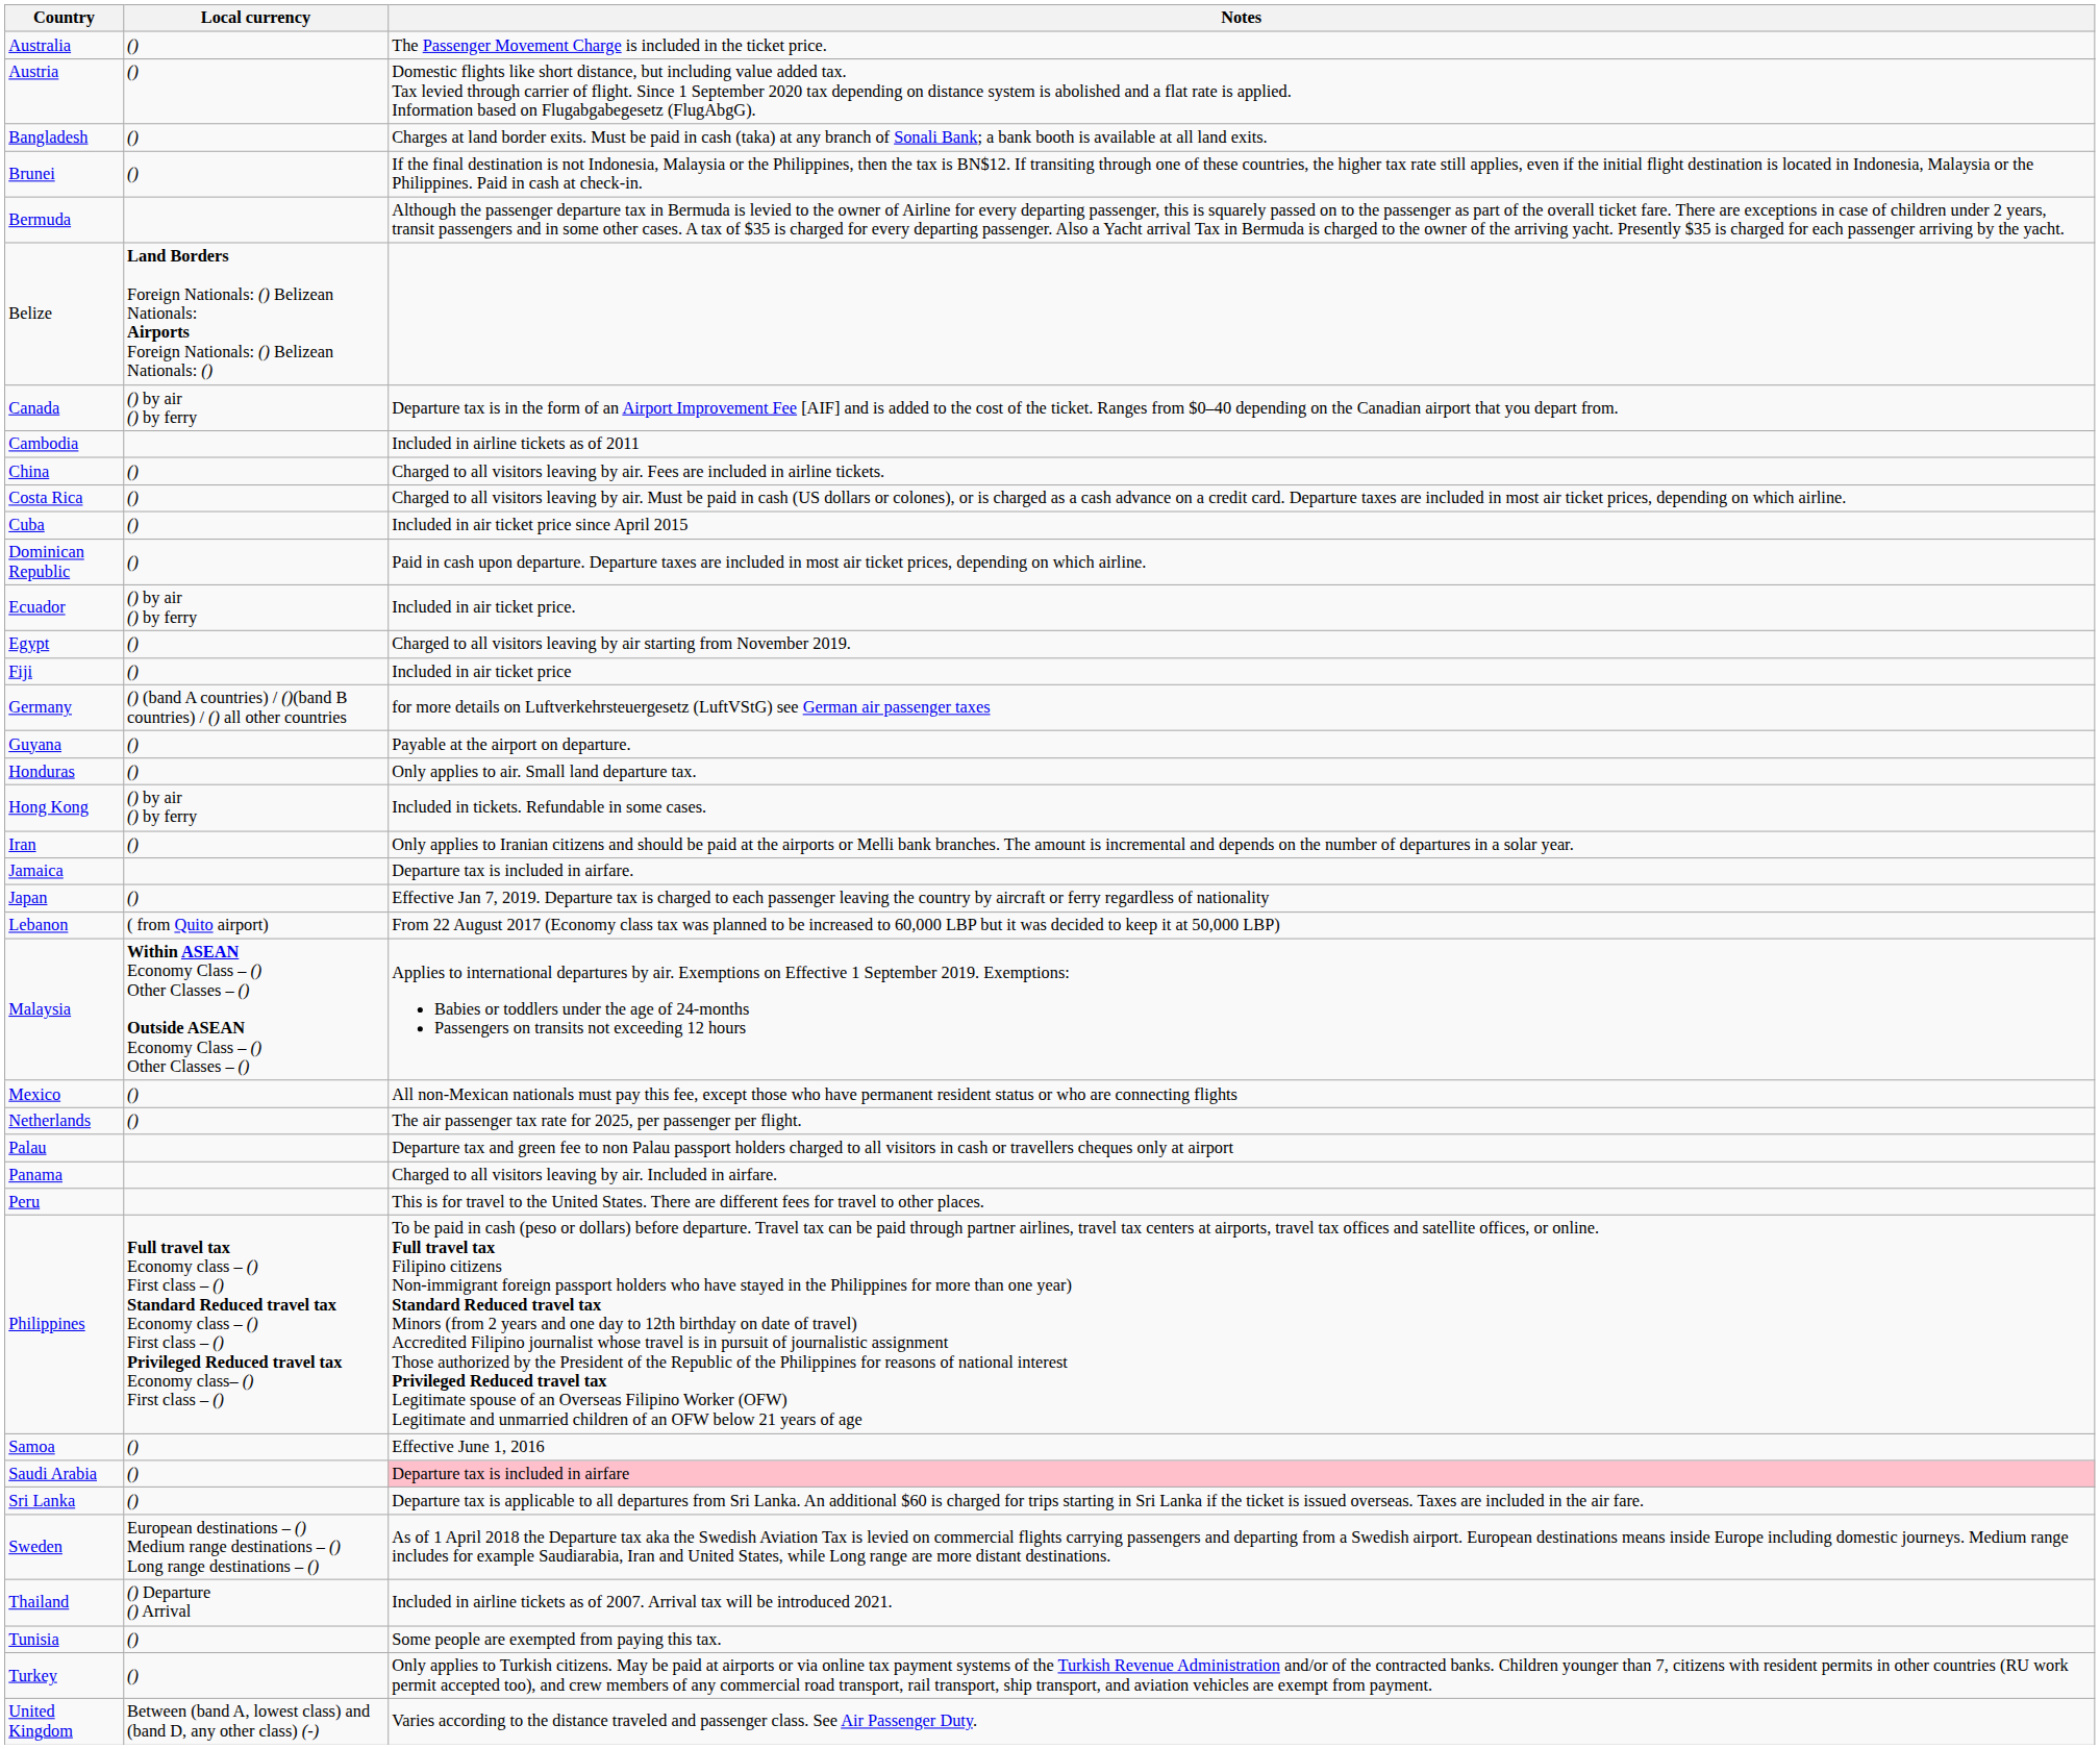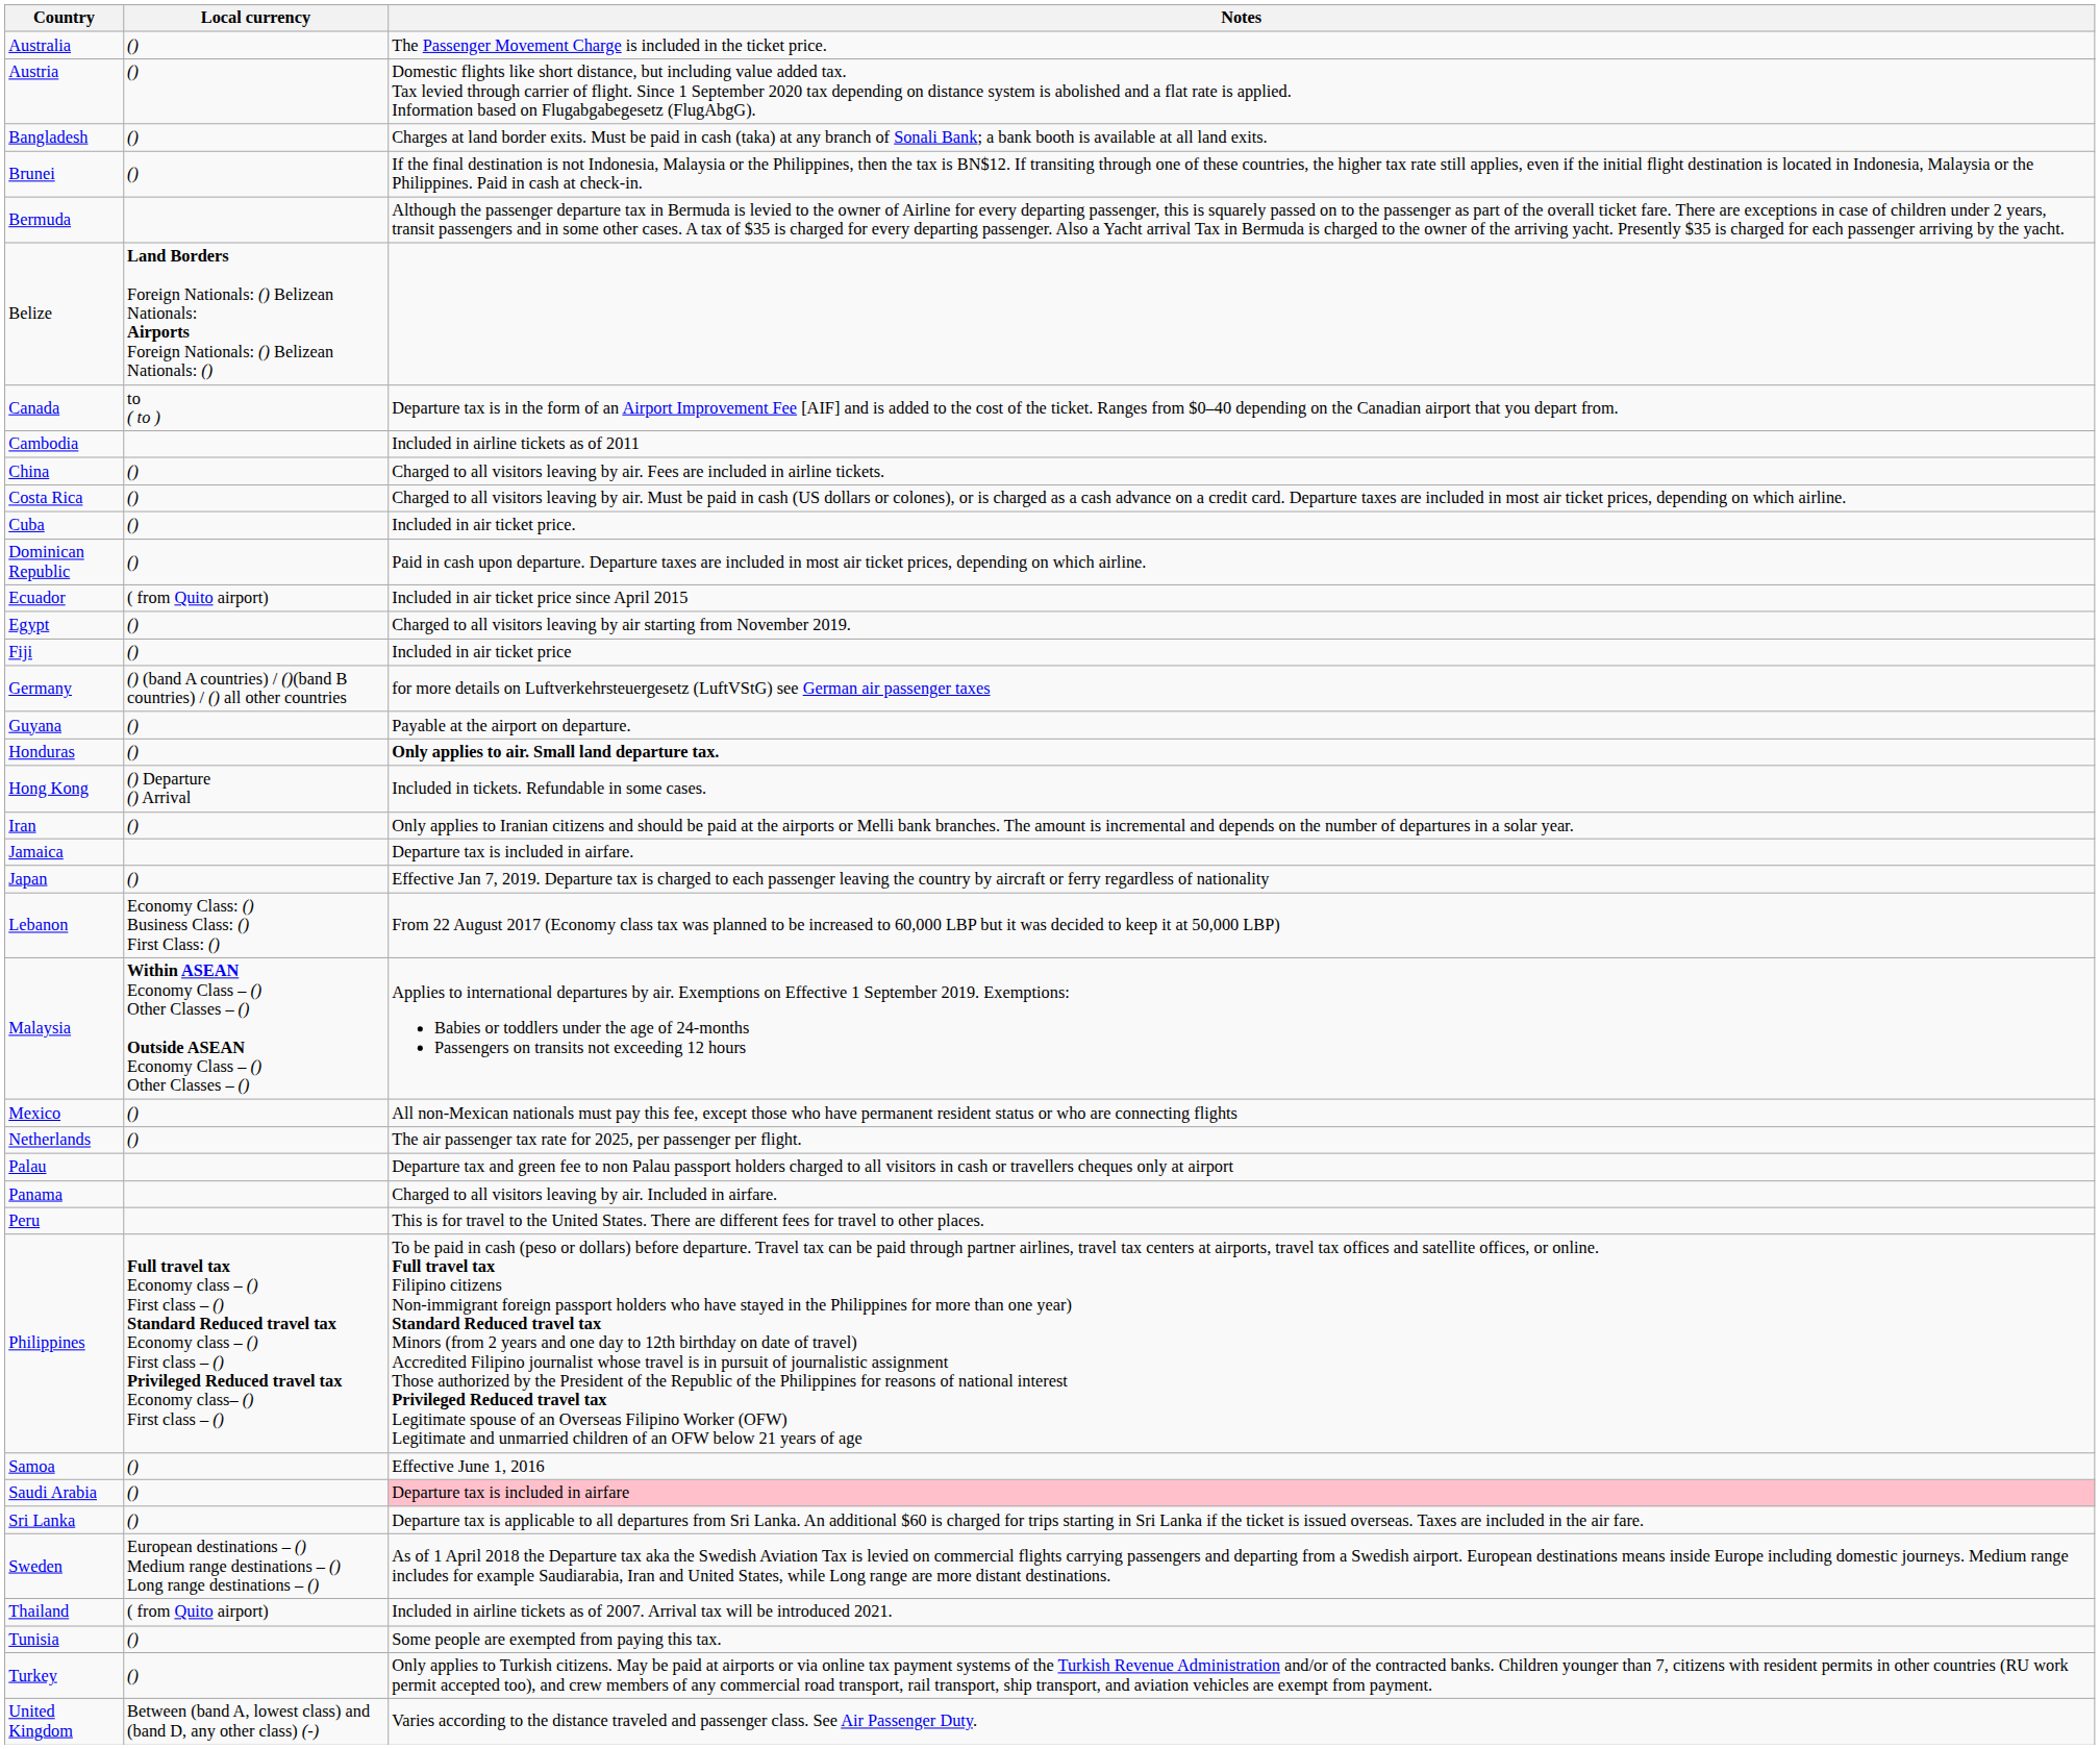Canada | Local currency: () by air () by ferry -> to ( to )
Cuba | Notes: Included in air ticket price since April 2015 -> Included in air ticket price.
Ecuador | Local currency: () by air () by ferry -> ( from Quito airport)
Ecuador | Notes: Included in air ticket price. -> Included in air ticket price since April 2015
Honduras | Notes: normal -> bold
Hong Kong | Local currency: () by air () by ferry -> () Departure () Arrival
Lebanon | Local currency: ( from Quito airport) -> Economy Class: () Business Class: () First Class: ()
Thailand | Local currency: () Departure () Arrival -> ( from Quito airport)
